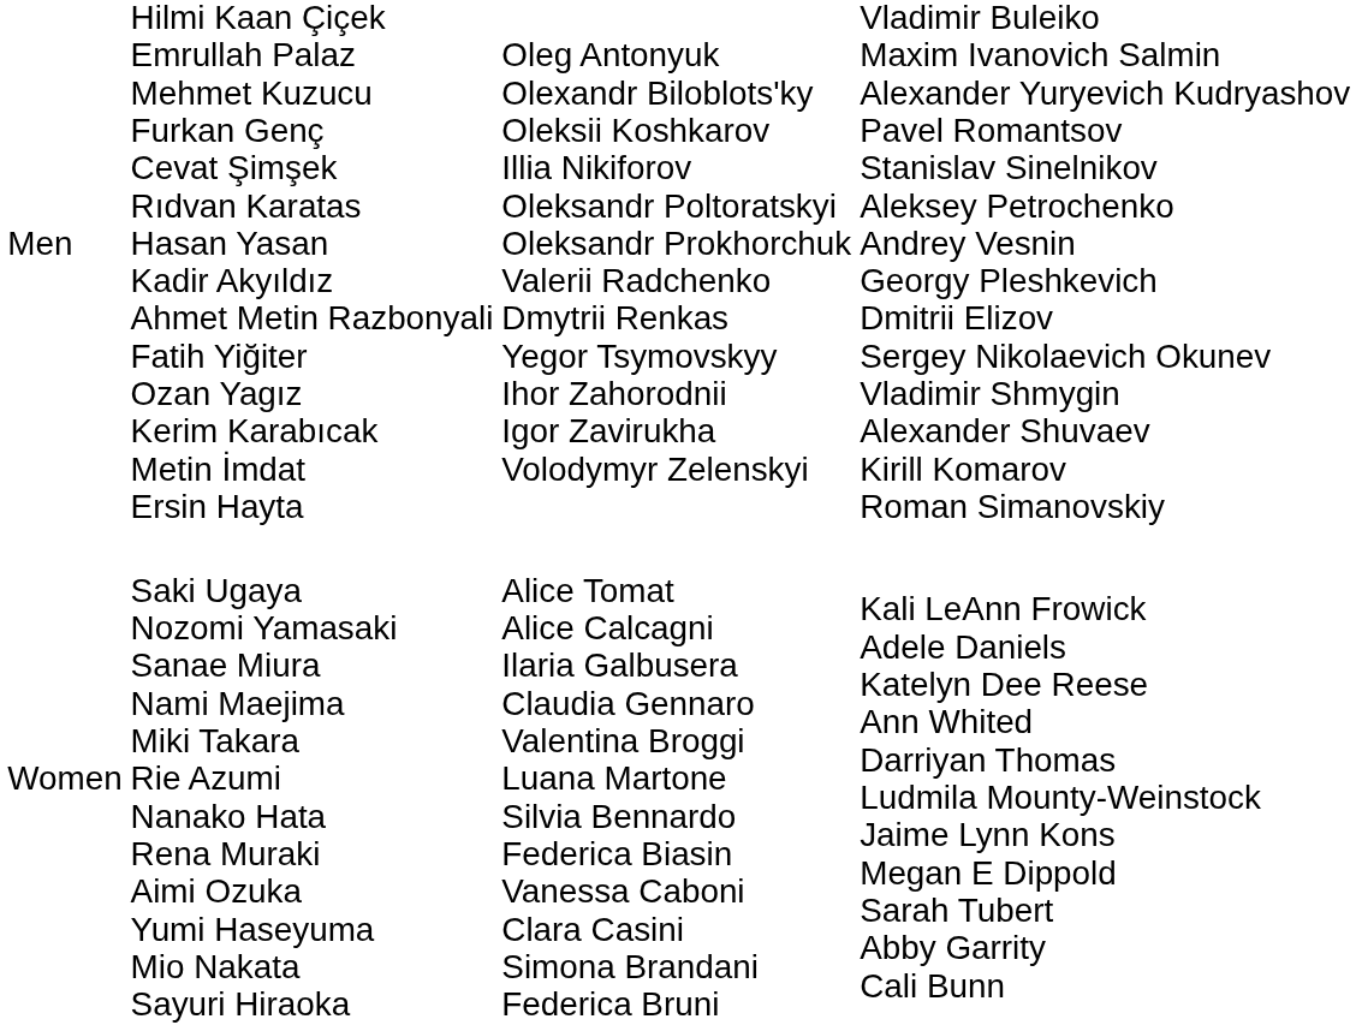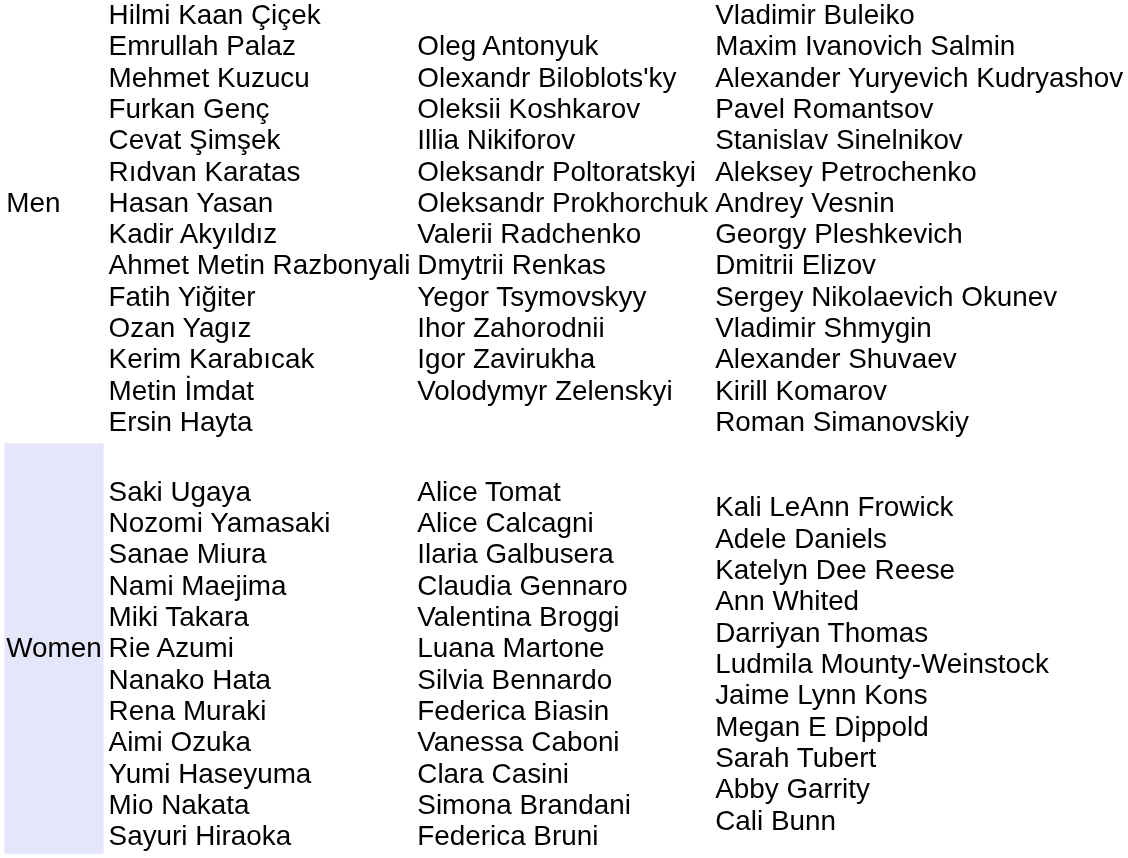Women | column 1: no background -> lavender background
